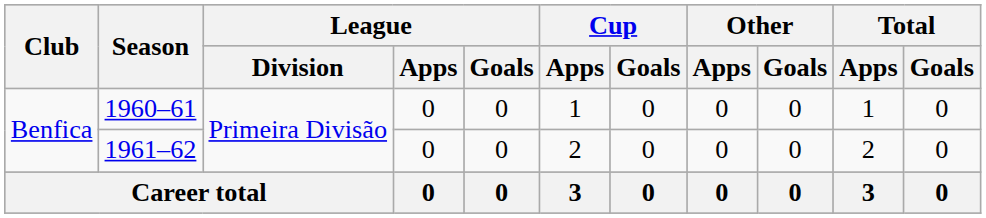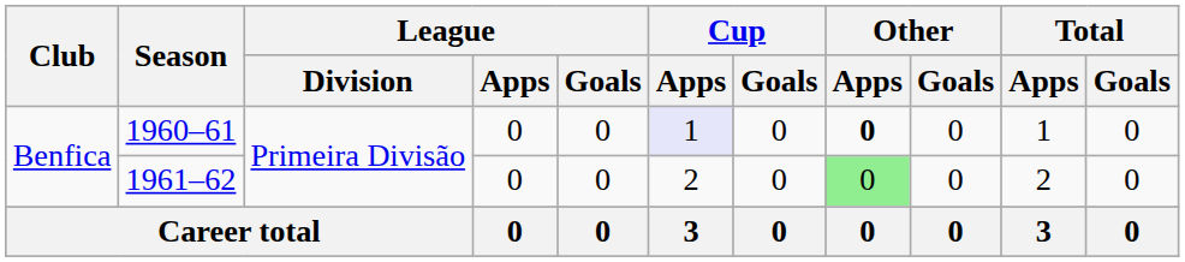1960–61 | Cup / Apps: no background -> lavender background
1960–61 | Other / Apps: normal -> bold
1961–62 | Other / Apps: no background -> lightgreen background
